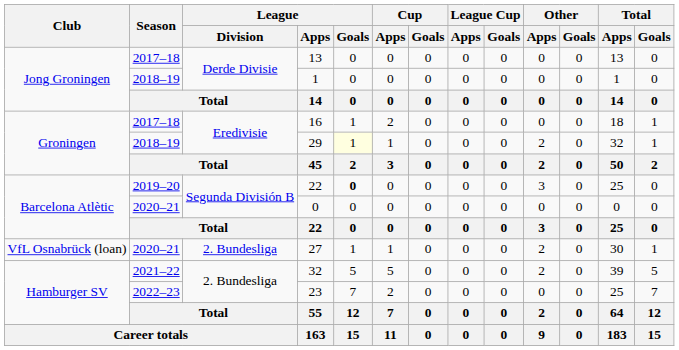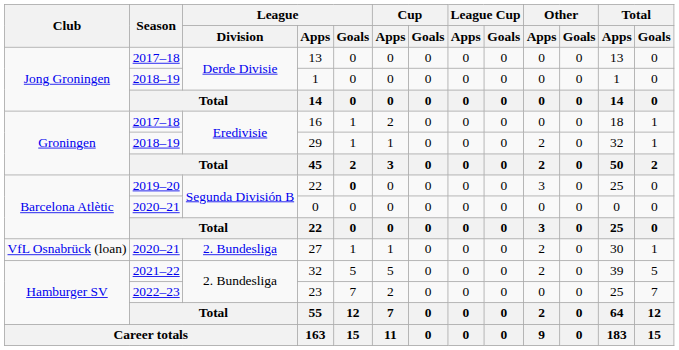29 | League / Goals: lightyellow background -> no background
